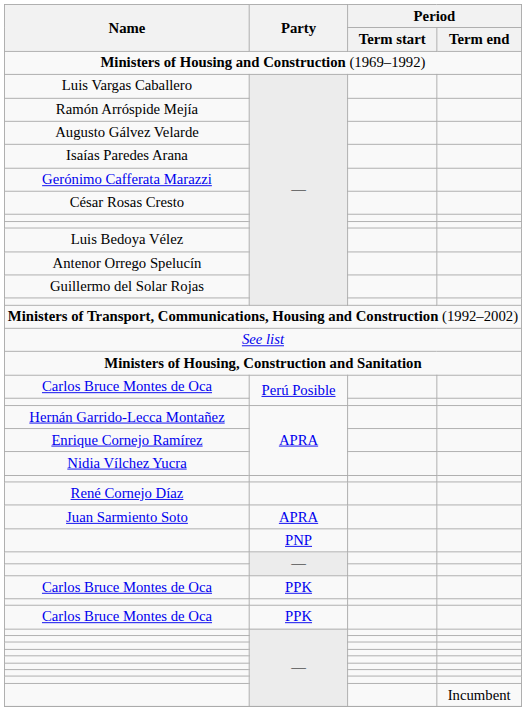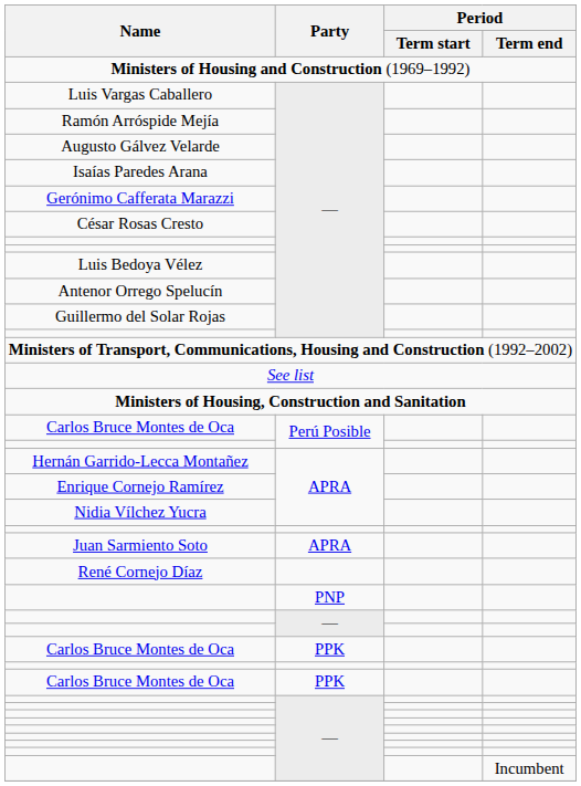rows swapped: Juan Sarmiento Soto <-> René Cornejo Díaz
